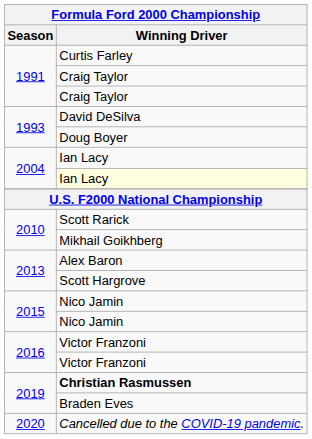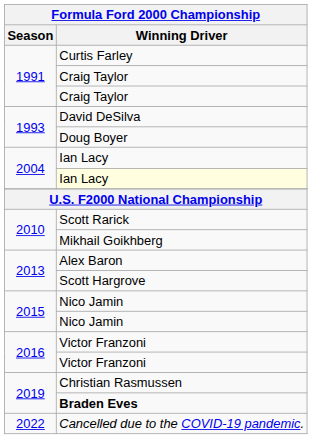row 19 | Winning Driver: bold -> normal
row 20 | Winning Driver: normal -> bold
row 21 | Season: 2020 -> 2022
